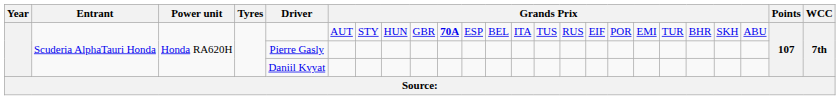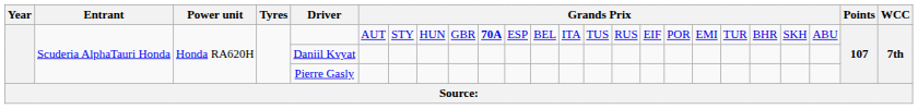row 3 | Driver: Pierre Gasly -> Daniil Kvyat
row 4 | Driver: Daniil Kvyat -> Pierre Gasly
